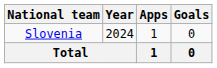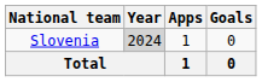Slovenia | Year: no background -> lightgrey background
